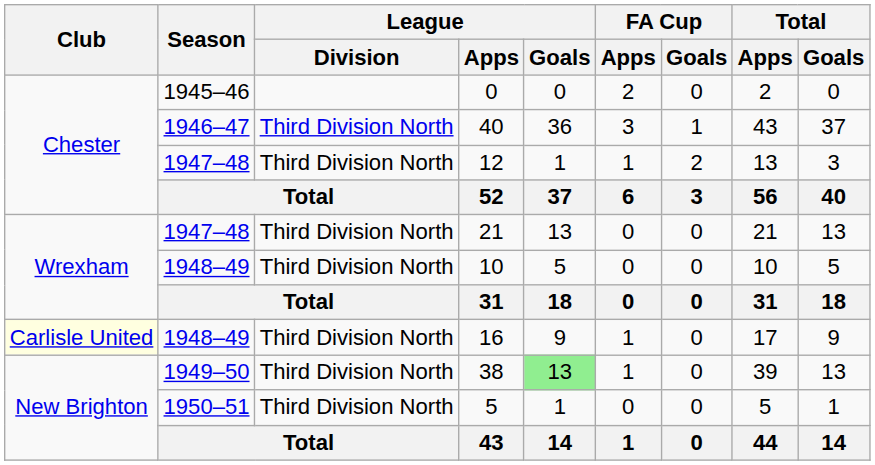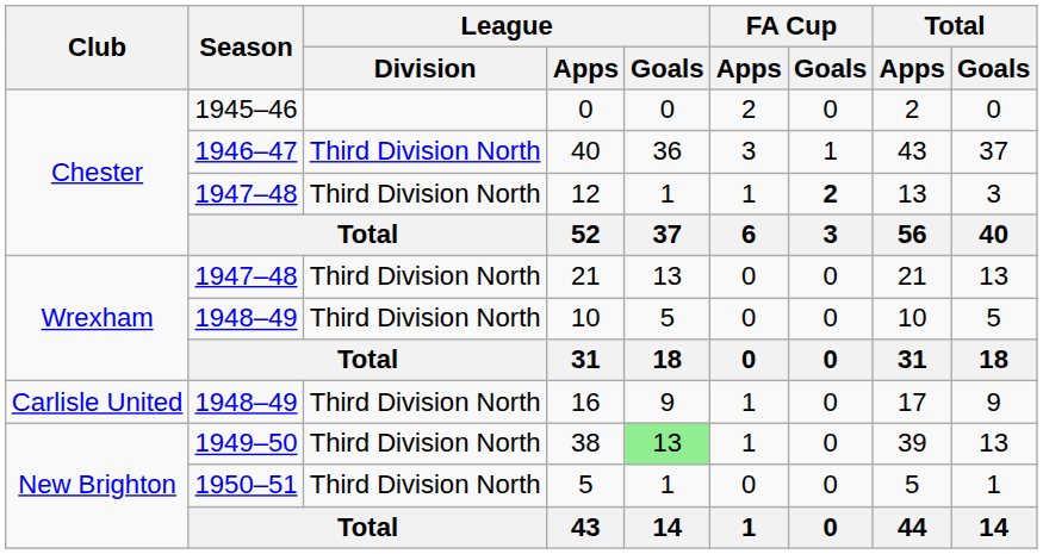12 | FA Cup / Goals: normal -> bold
16 | Club: lightyellow background -> no background
